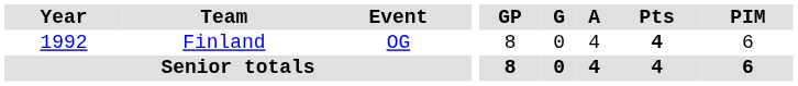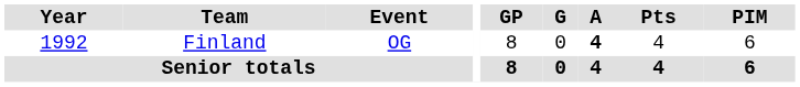Finland | A: normal -> bold
Finland | Pts: bold -> normal
